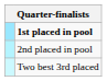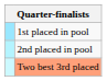1st placed in pool | column 2: bold -> normal
Two best 3rd placed | column 2: no background -> lightsalmon background
